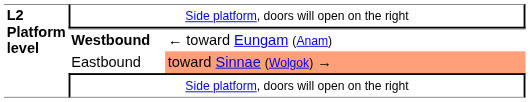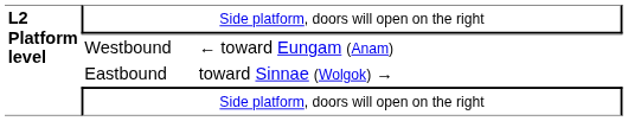Westbound | column 2: bold -> normal
Eastbound | column 3: lightsalmon background -> no background
